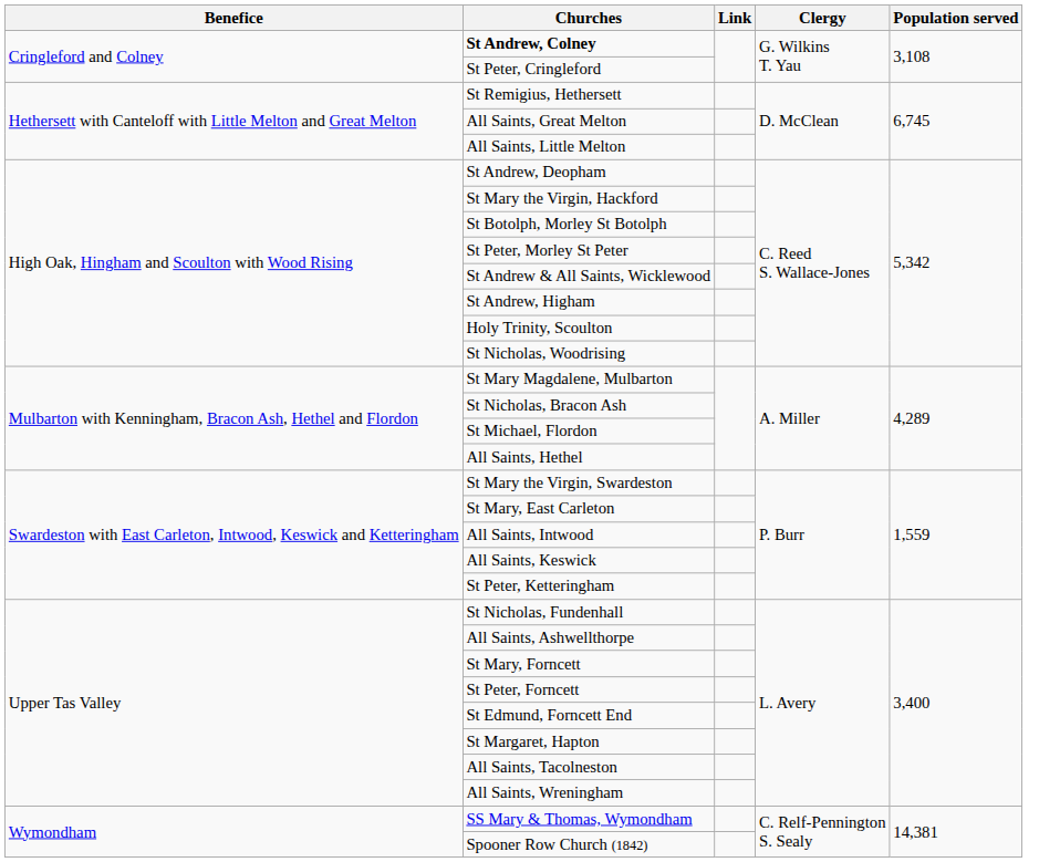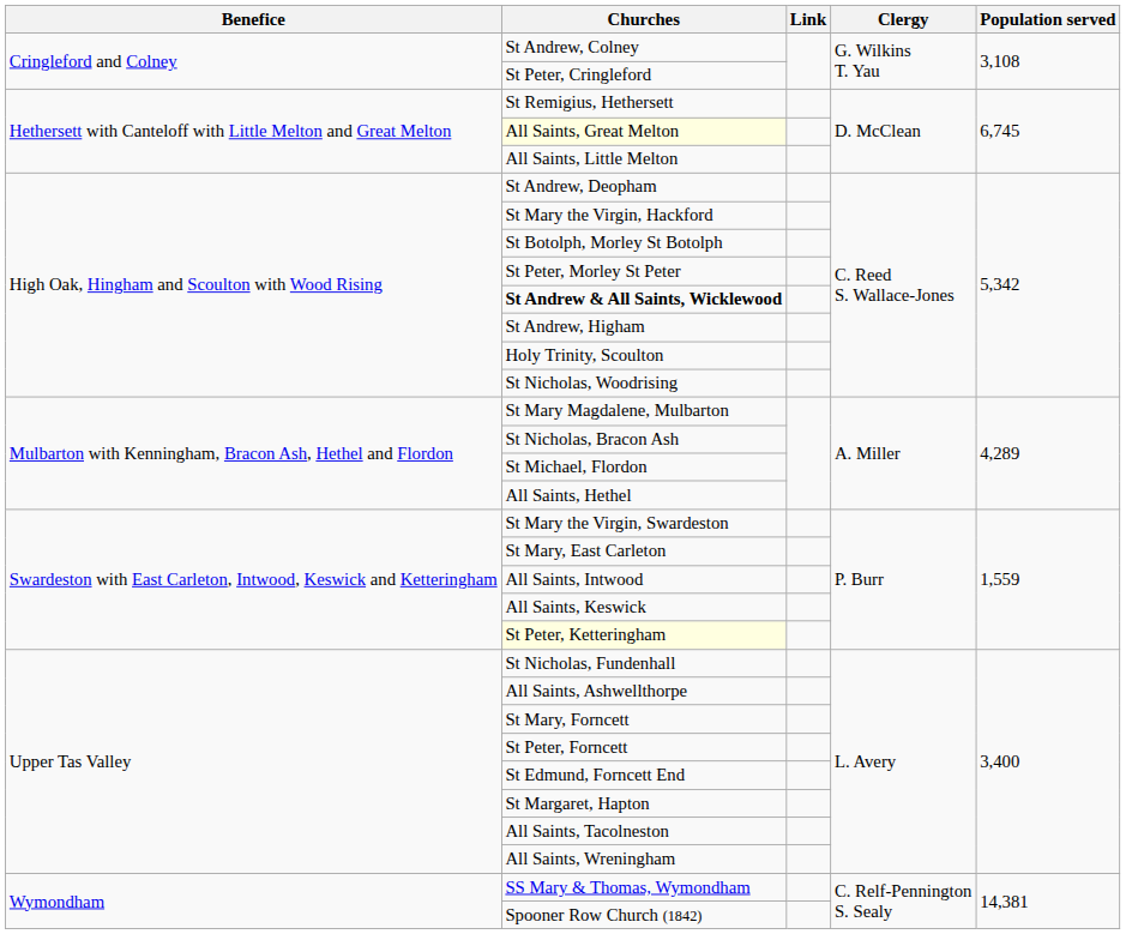St Andrew, Colney | Churches: bold -> normal
All Saints, Great Melton | Churches: no background -> lightyellow background
St Andrew & All Saints, Wicklewood | Churches: normal -> bold
St Peter, Ketteringham | Churches: no background -> lightyellow background
